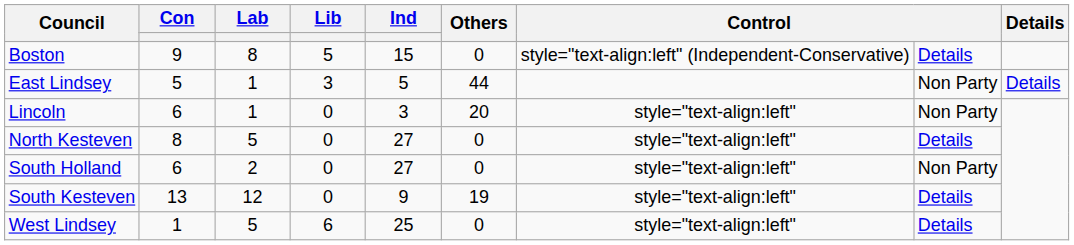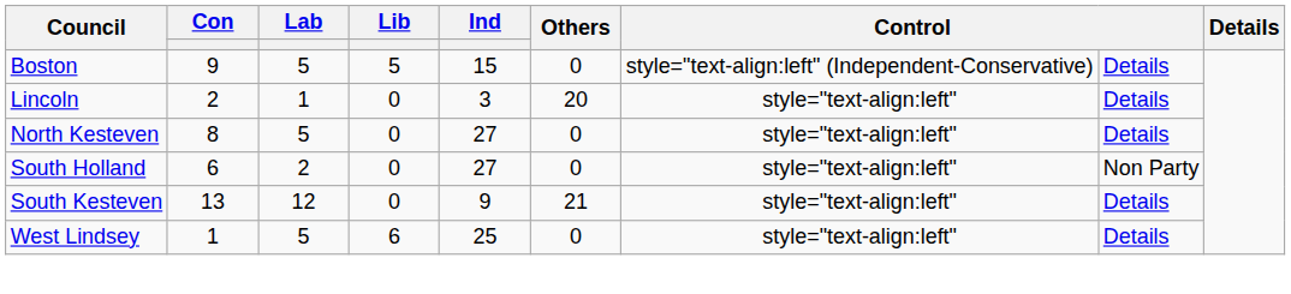Boston | Lab: 8 -> 5
- row: East Lindsey | 5 | 1 | 3 | 5 | 44 | Non Party | Details
Lincoln | Con: 6 -> 2
Lincoln | column 8: Non Party -> Details
South Kesteven | Others: 19 -> 21
